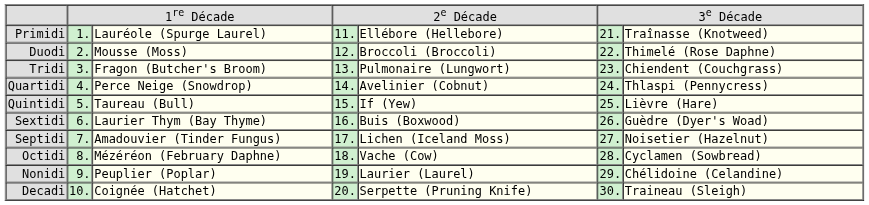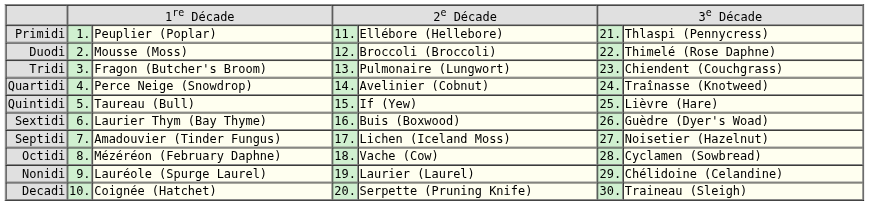Primidi | column 3: Lauréole (Spurge Laurel) -> Peuplier (Poplar)
Primidi | column 7: Traînasse (Knotweed) -> Thlaspi (Pennycress)
Quartidi | column 7: Thlaspi (Pennycress) -> Traînasse (Knotweed)
Nonidi | column 3: Peuplier (Poplar) -> Lauréole (Spurge Laurel)
